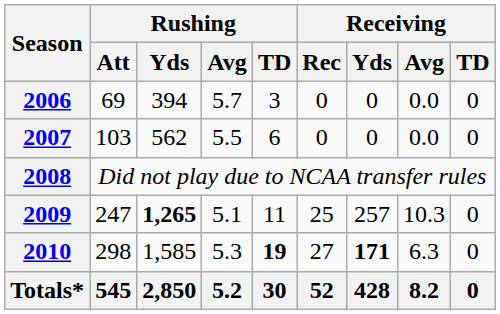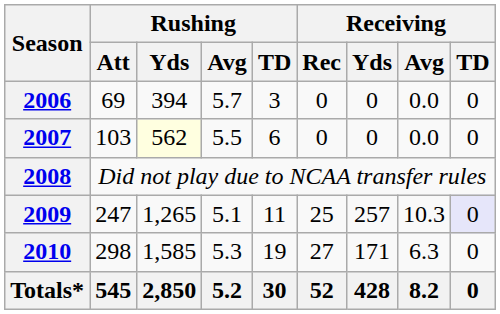2007 | Rushing / Yds: no background -> lightyellow background
2009 | Rushing / Yds: bold -> normal
2009 | Receiving / TD: no background -> lavender background
2010 | Rushing / TD: bold -> normal
2010 | Receiving / Yds: bold -> normal
